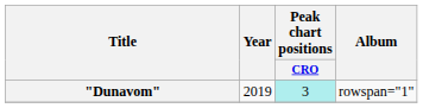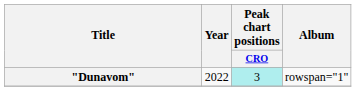"Dunavom" | Year: 2019 -> 2022
